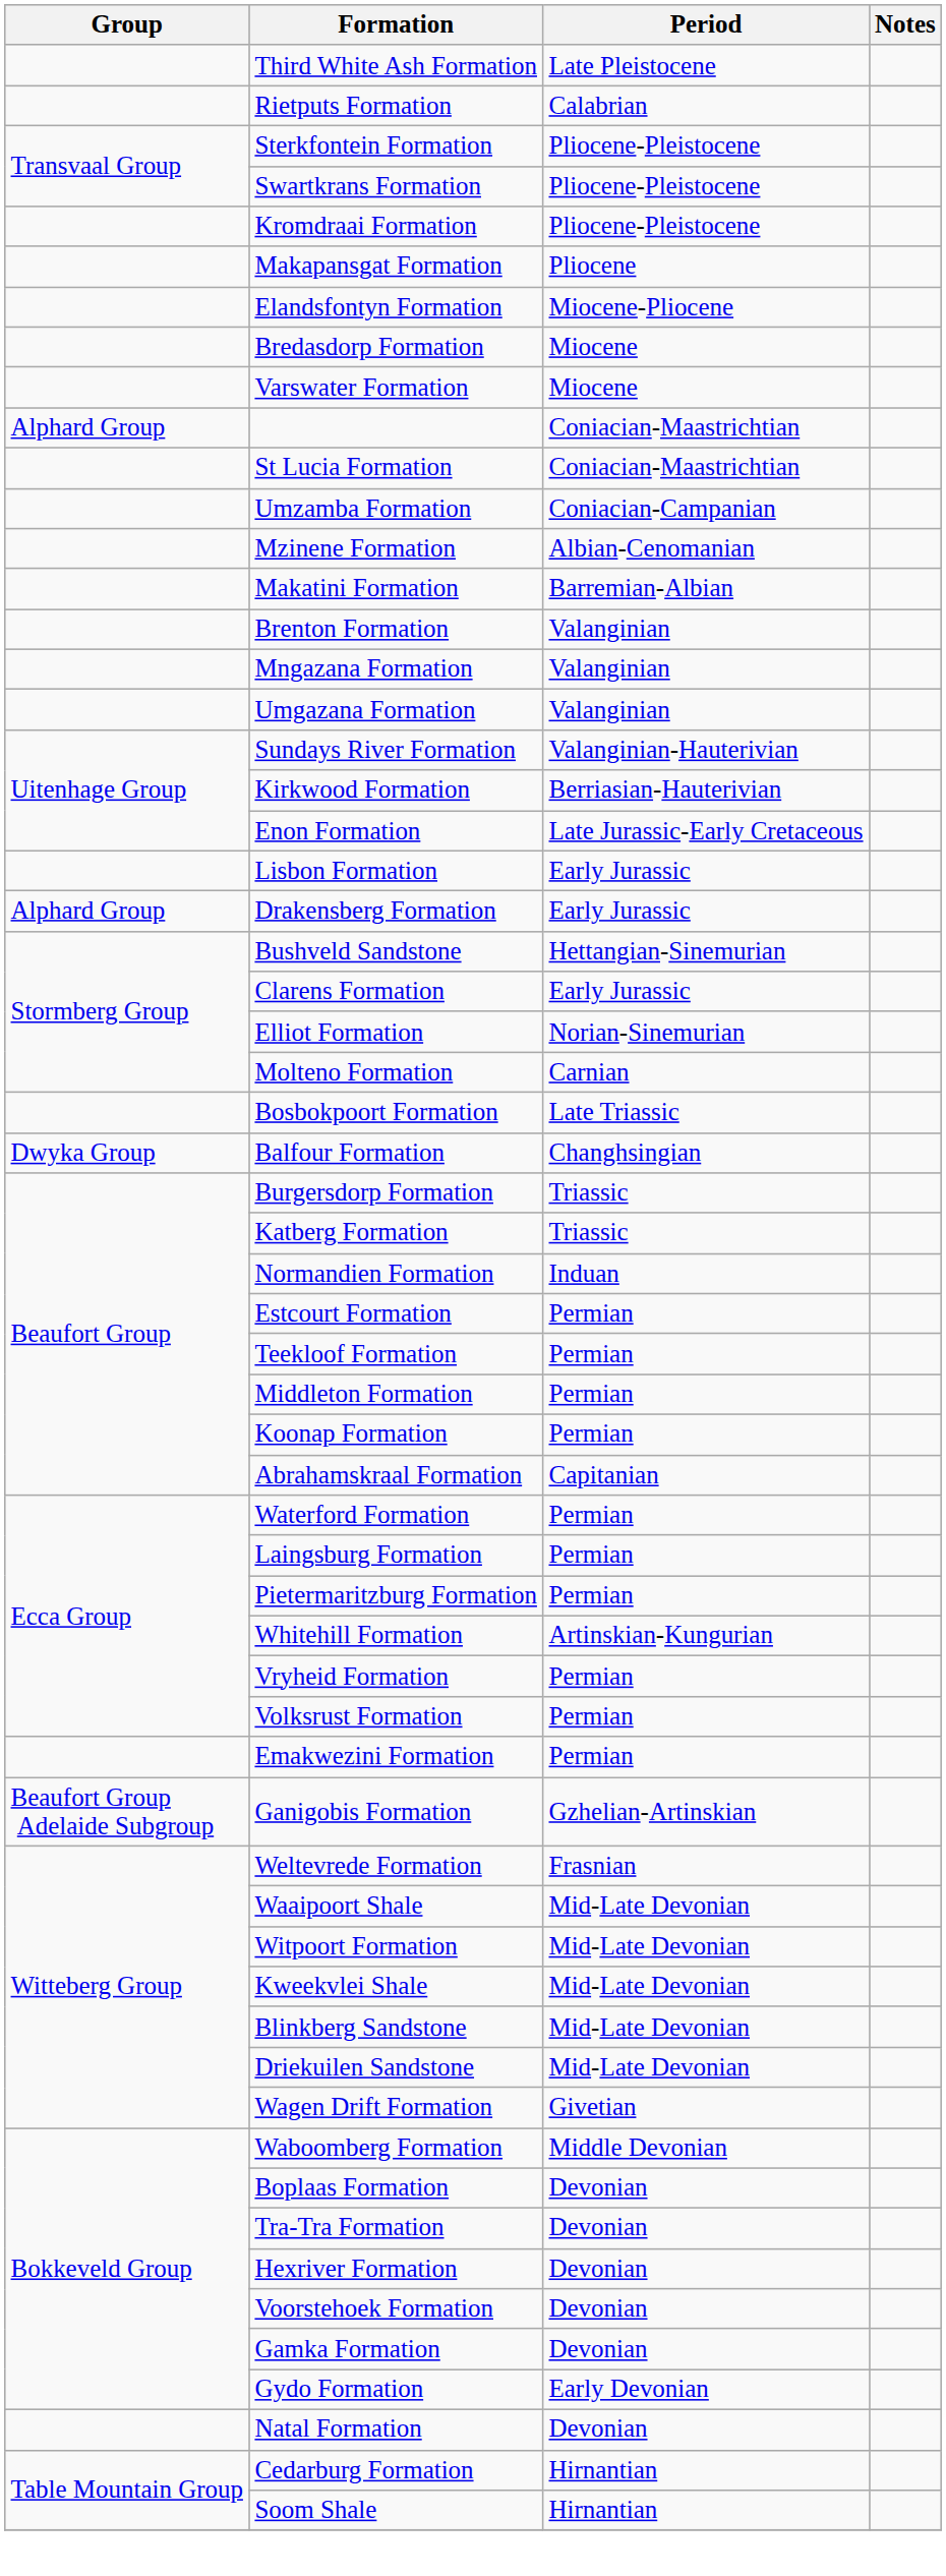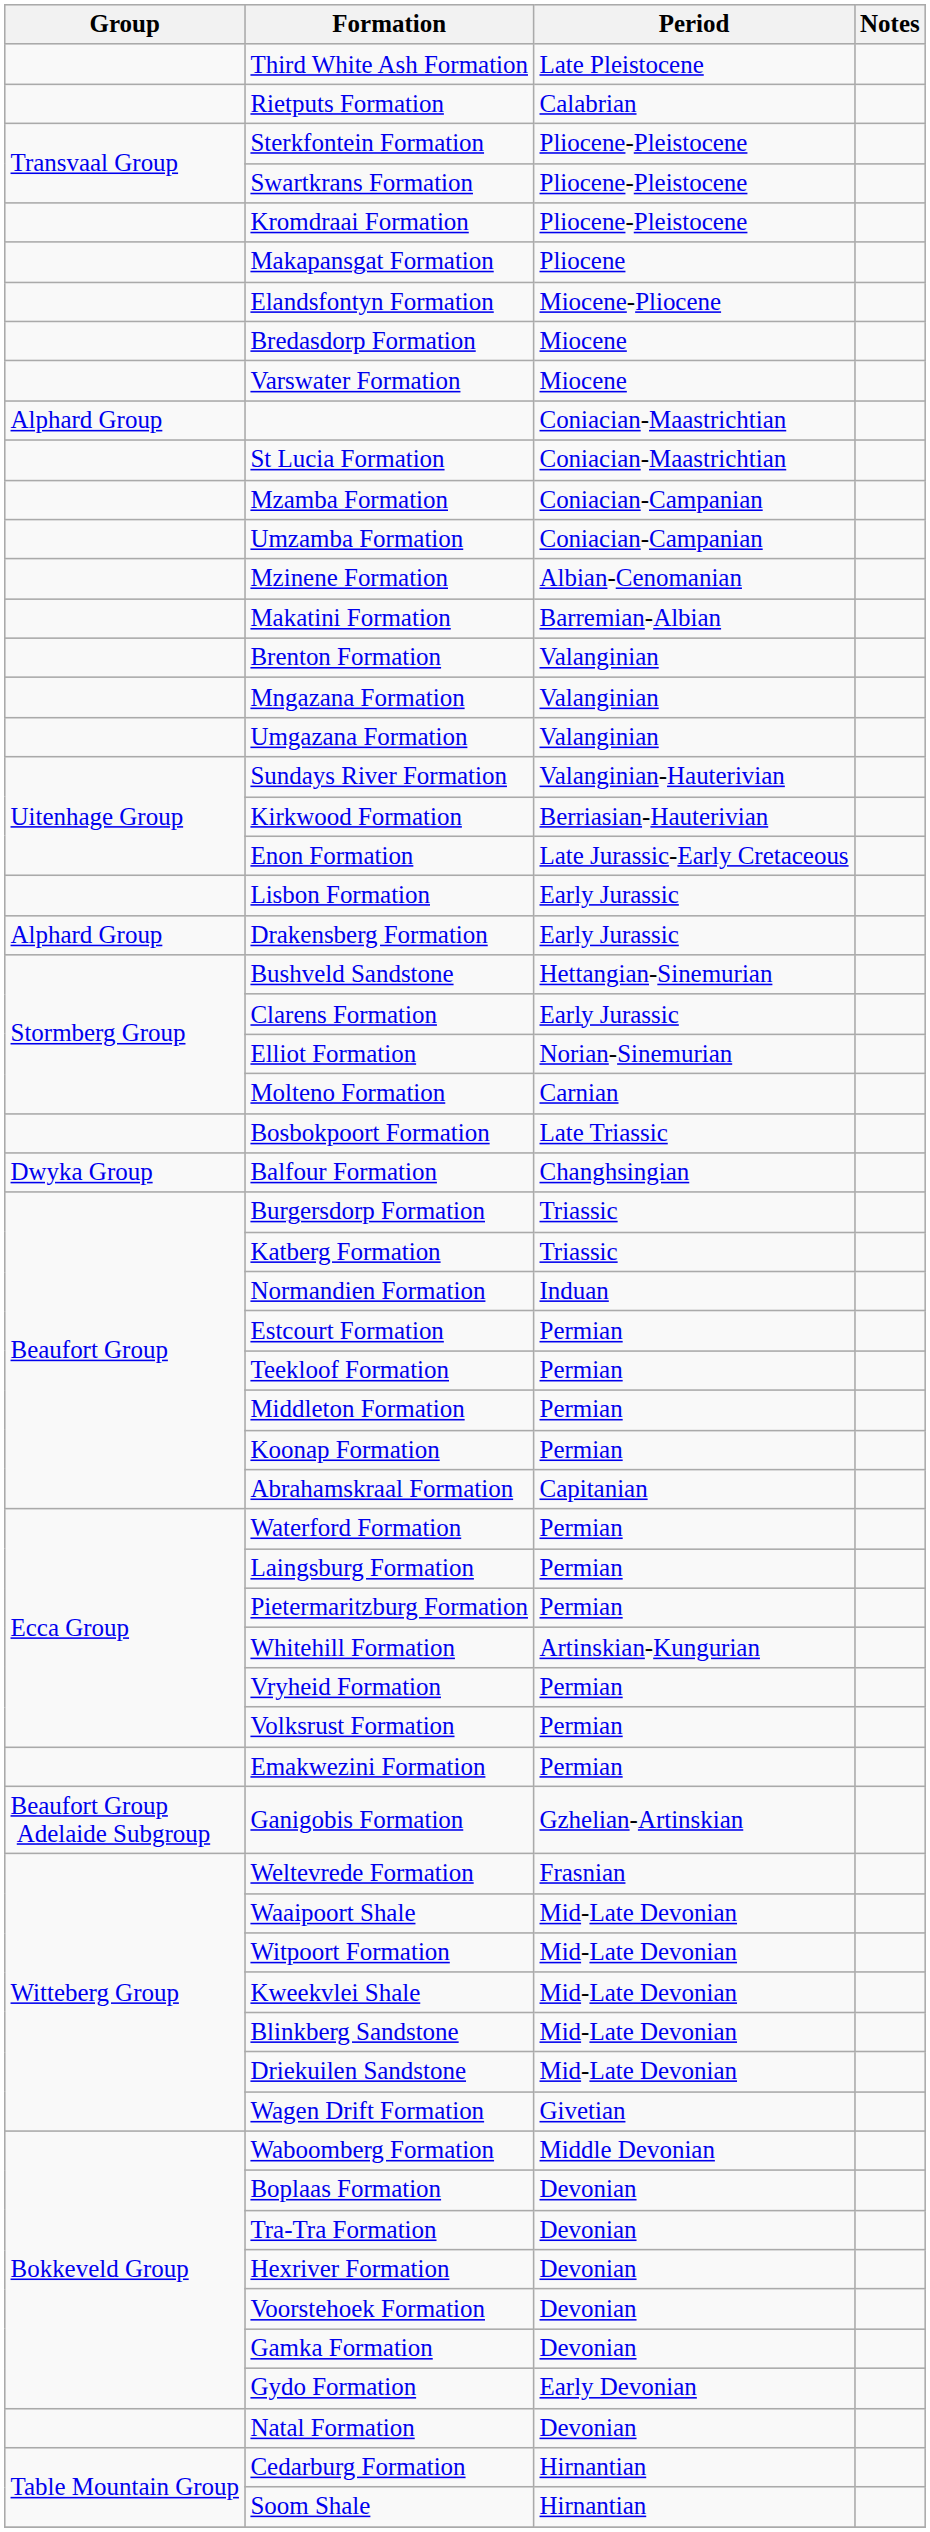+ row: Mzamba Formation | Coniacian-Campanian
